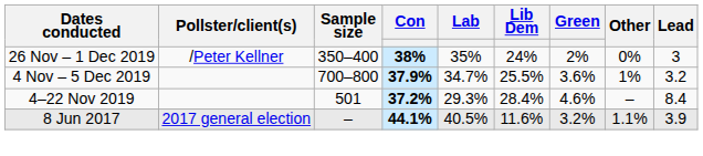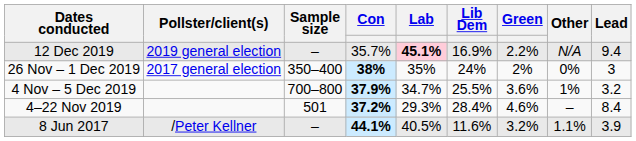+ row: 12 Dec 2019 | 2019 general election | – | 35.7% | 45.1% | 16.9% | 2.2% | N/A | 9.4
26 Nov – 1 Dec 2019 | Pollster/client(s): /Peter Kellner -> 2017 general election
8 Jun 2017 | Pollster/client(s): 2017 general election -> /Peter Kellner
